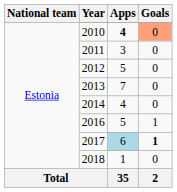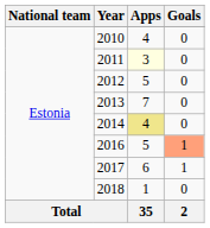2010 | Apps: bold -> normal
2010 | Goals: lightsalmon background -> no background
2011 | Apps: no background -> lightyellow background
2014 | Apps: no background -> khaki background
2016 | Goals: no background -> lightsalmon background
2017 | Apps: lightblue background -> no background
2017 | Goals: bold -> normal
